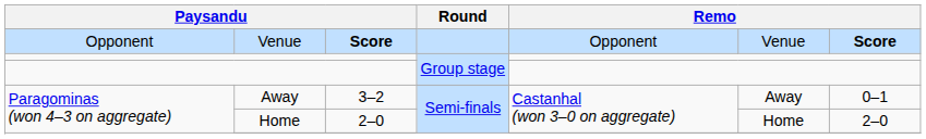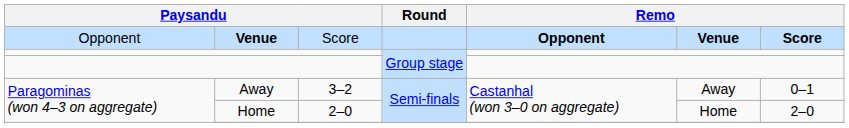row 2 | column 2: normal -> bold
row 2 | column 3: bold -> normal
row 2 | column 5: normal -> bold
row 2 | column 6: normal -> bold
